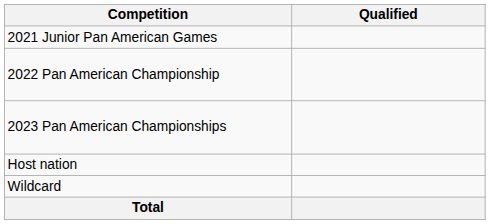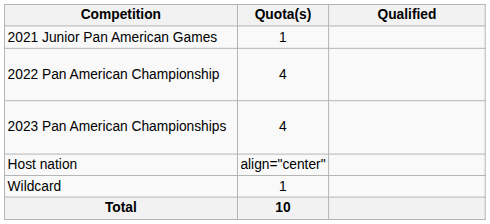+ column: Quota(s) | 1 | 4 | 4 | align="center" | 1 | 10
